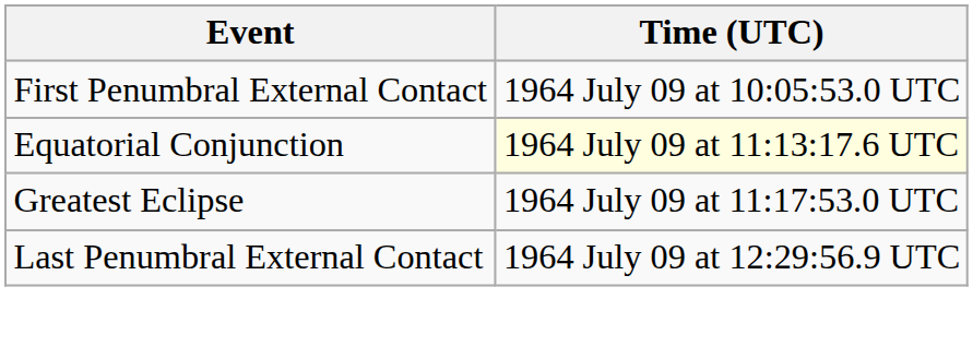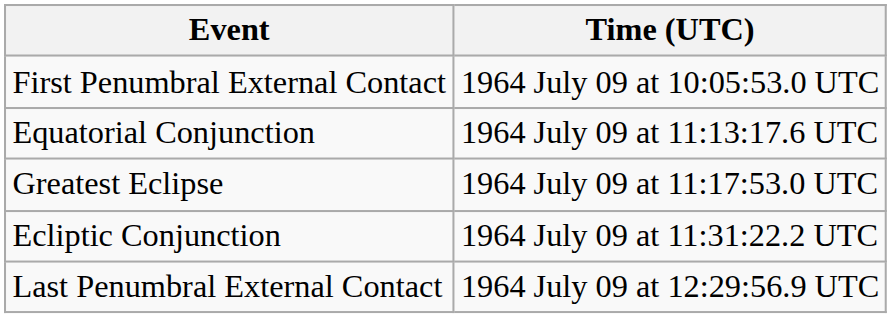Equatorial Conjunction | Time (UTC): lightyellow background -> no background
+ row: Ecliptic Conjunction | 1964 July 09 at 11:31:22.2 UTC
